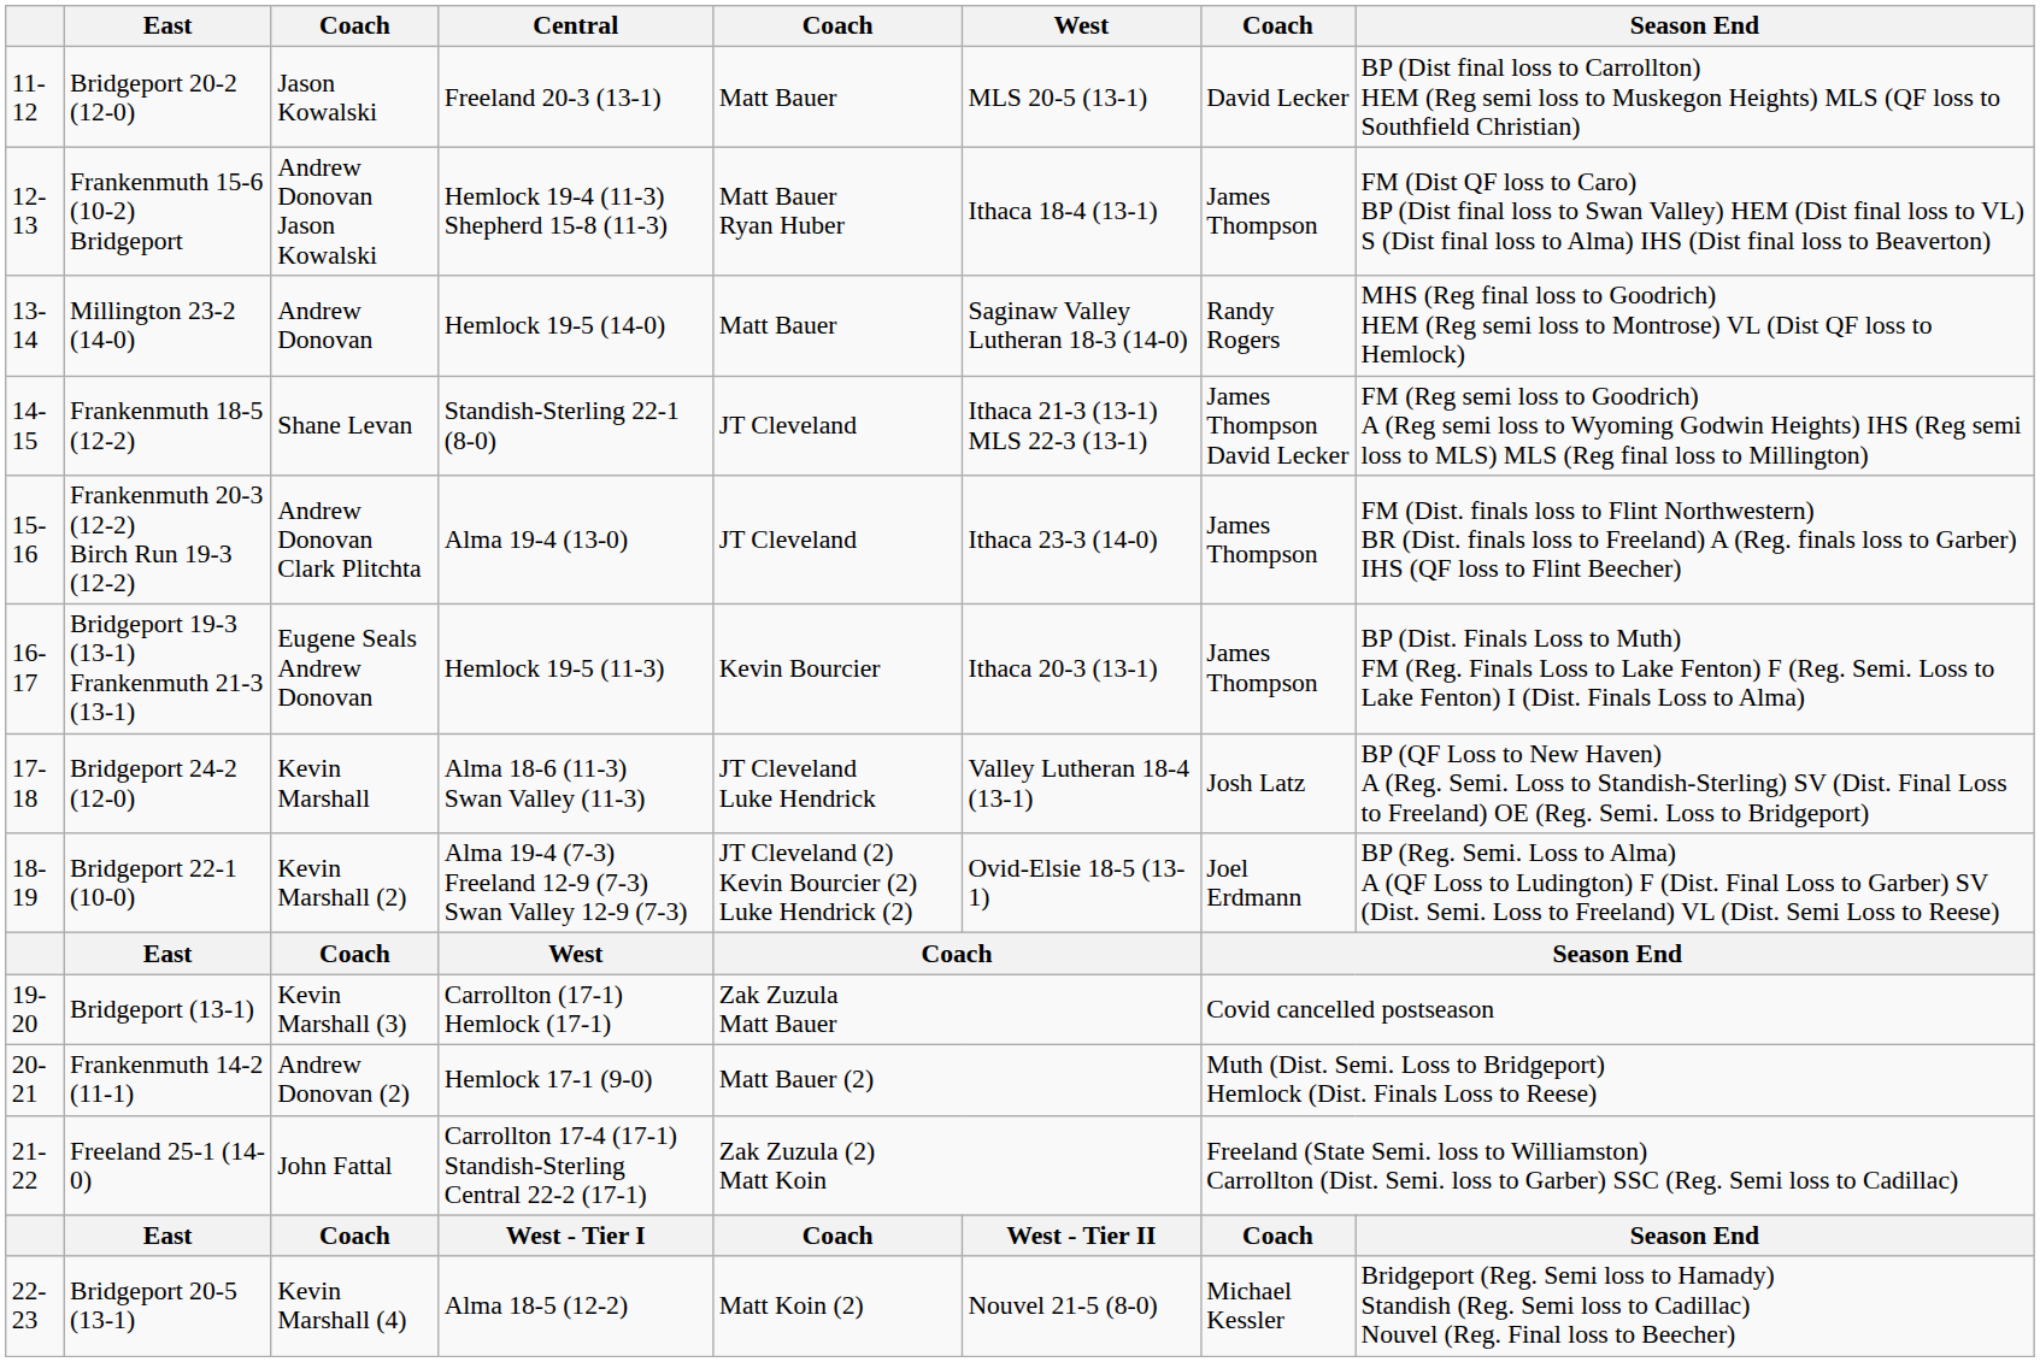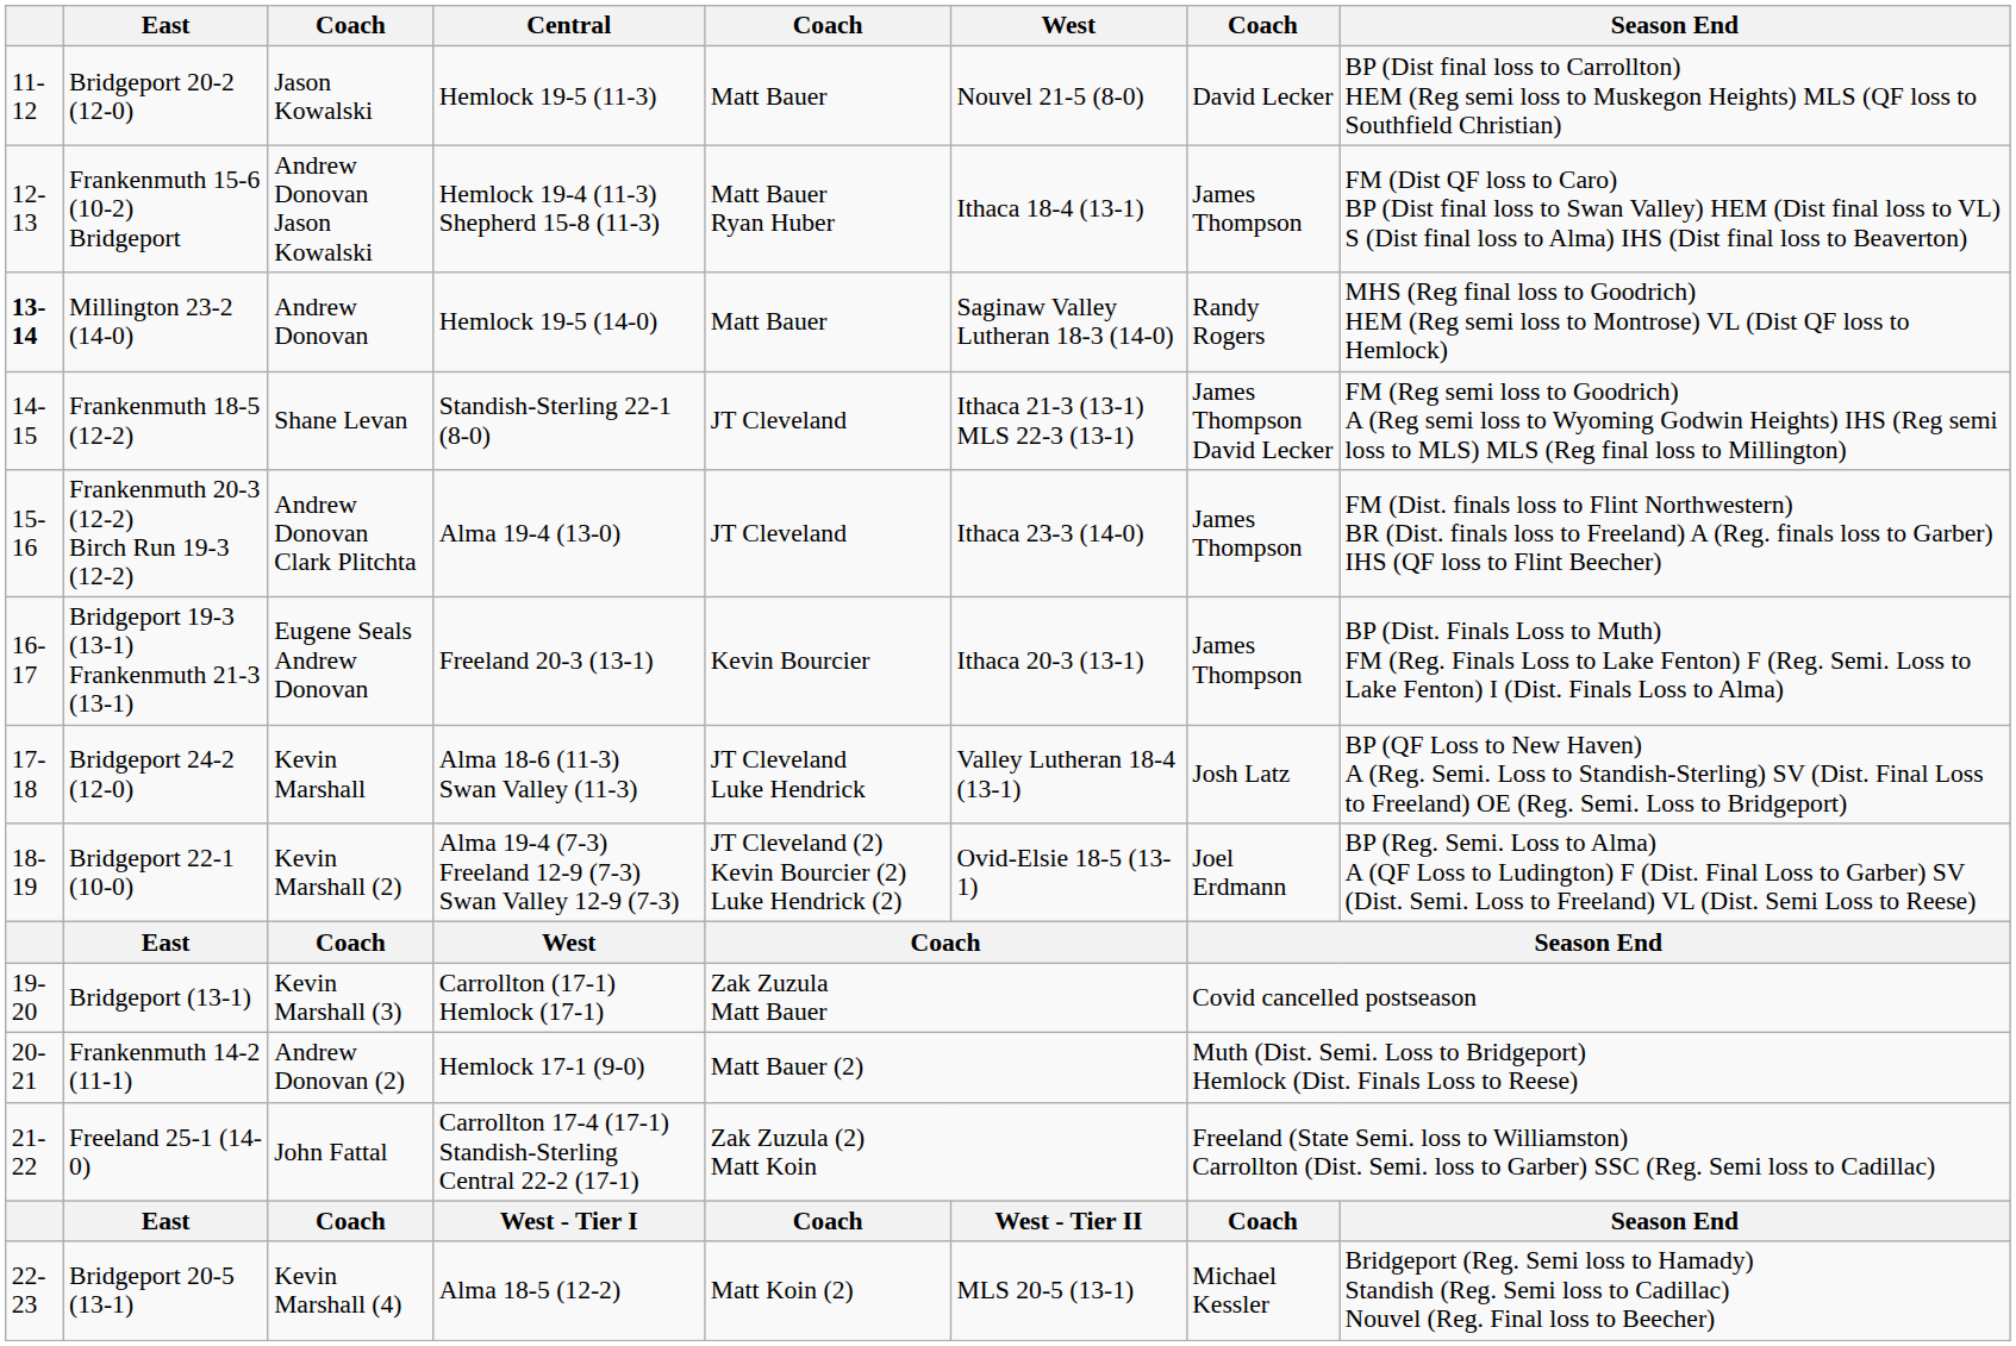Bridgeport 20-2 (12-0) | Central: Freeland 20-3 (13-1) -> Hemlock 19-5 (11-3)
Bridgeport 20-2 (12-0) | West: MLS 20-5 (13-1) -> Nouvel 21-5 (8-0)
Millington 23-2 (14-0) | column 1: normal -> bold
Bridgeport 19-3 (13-1) Frankenmuth 21-3 (13-1) | Central: Hemlock 19-5 (11-3) -> Freeland 20-3 (13-1)
Bridgeport 20-5 (13-1) | West: Nouvel 21-5 (8-0) -> MLS 20-5 (13-1)
